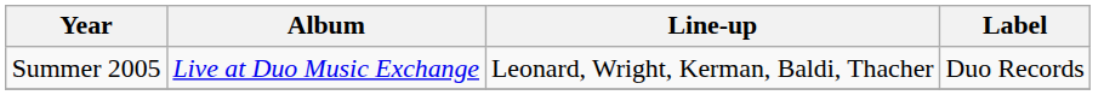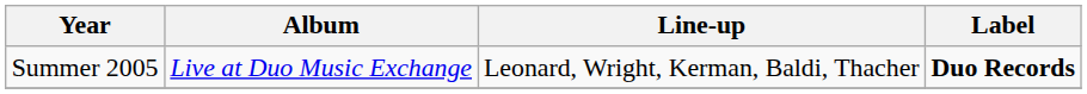Summer 2005 | Label: normal -> bold
